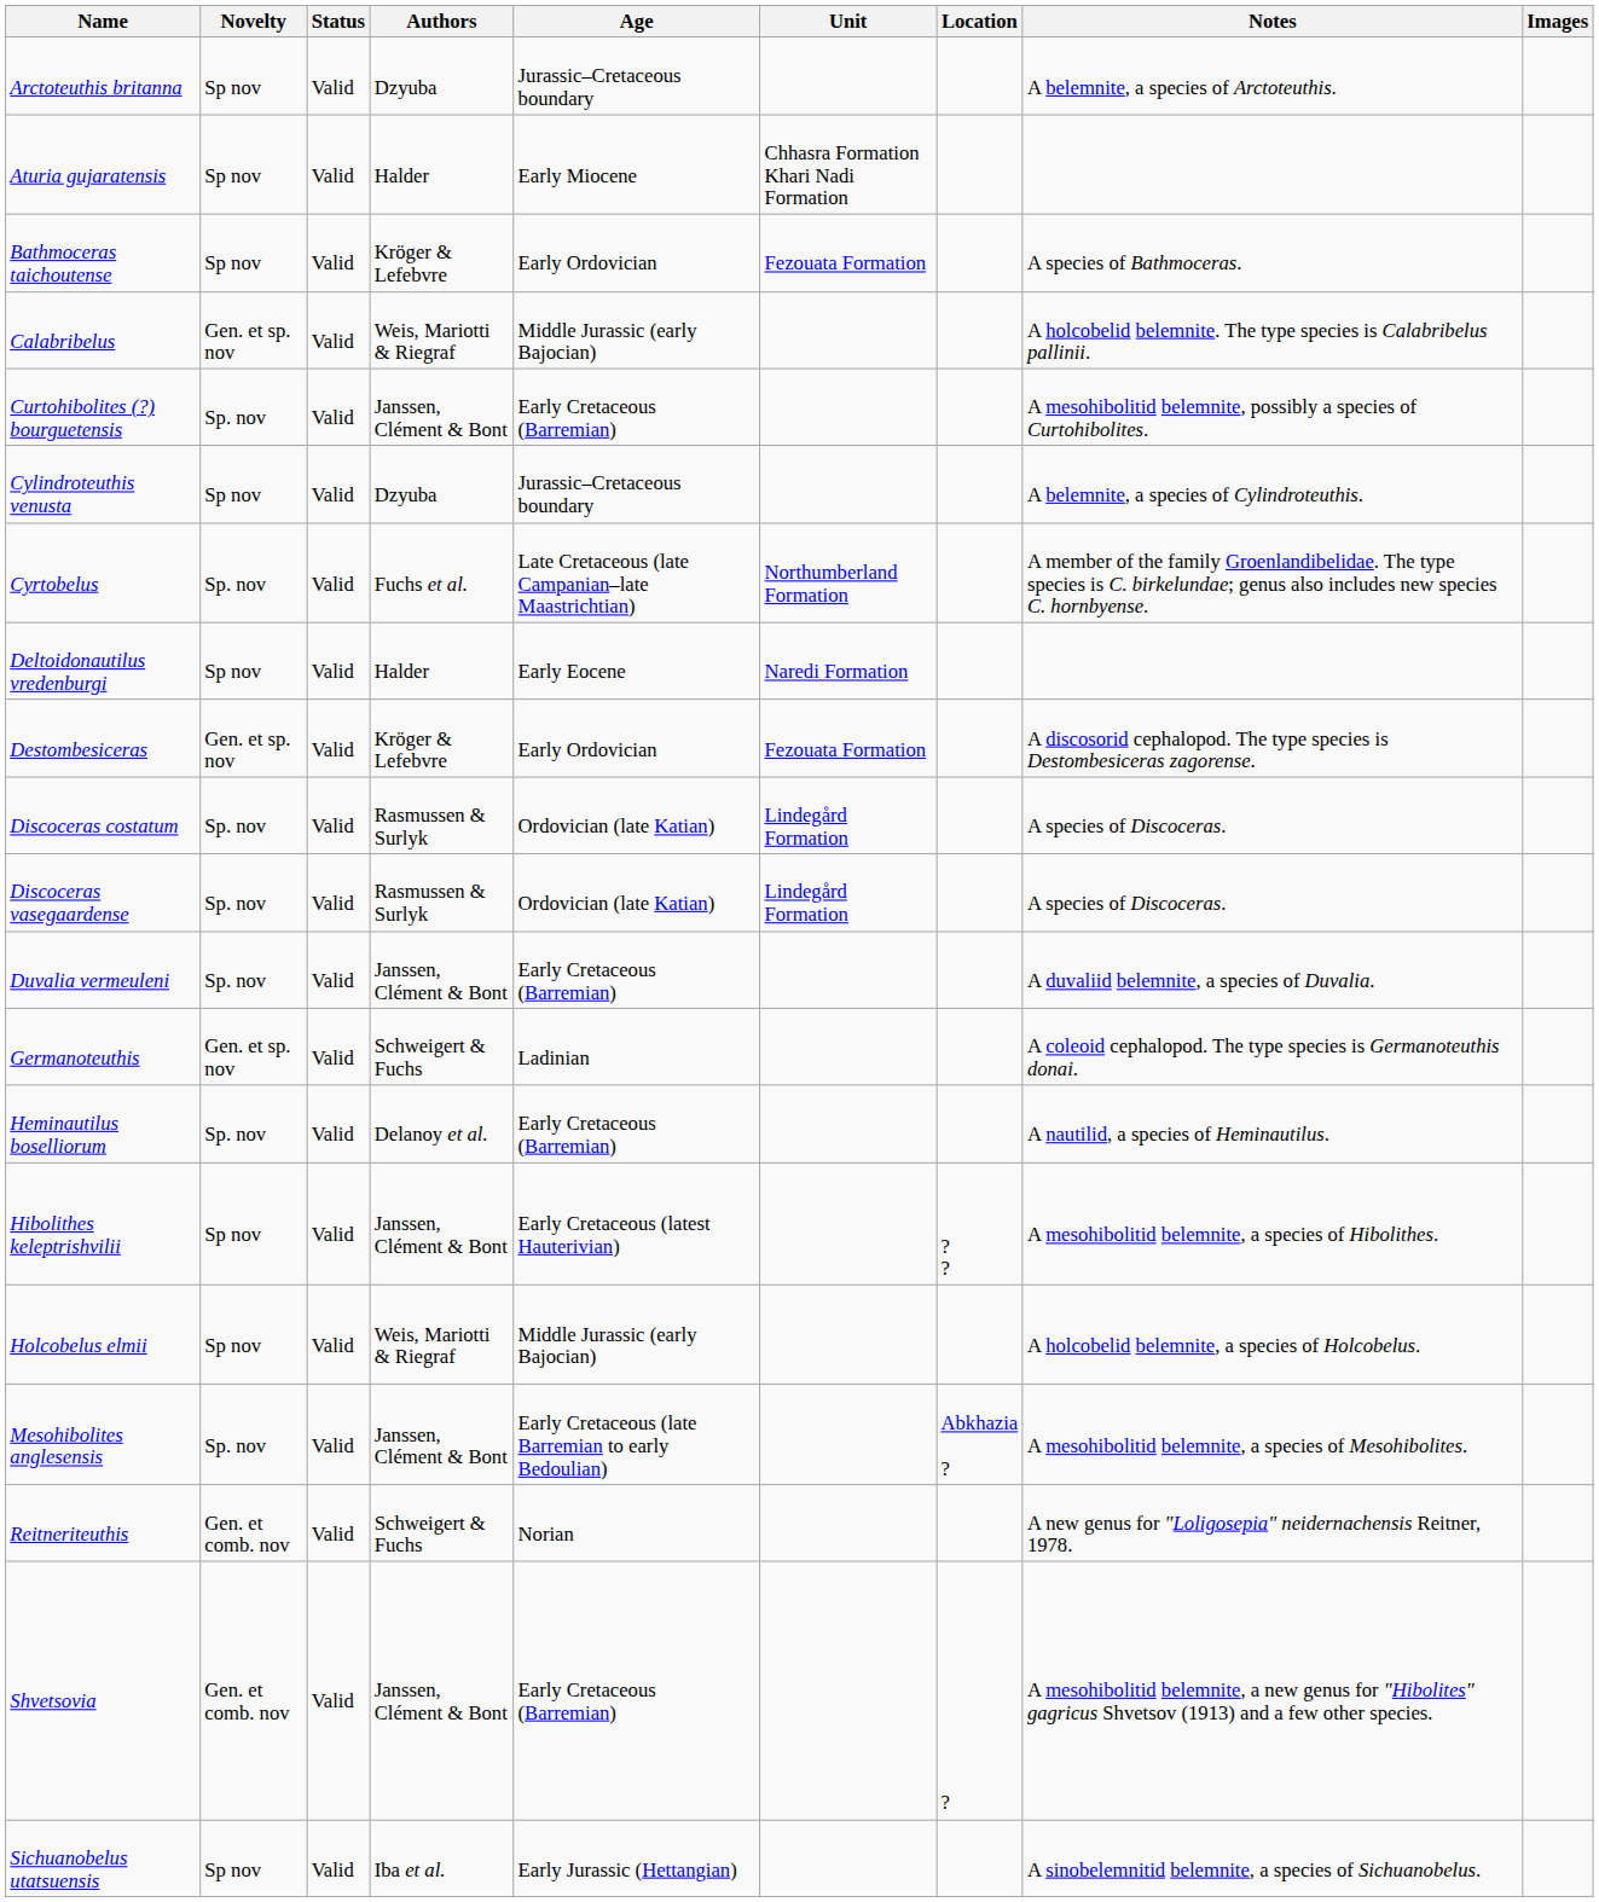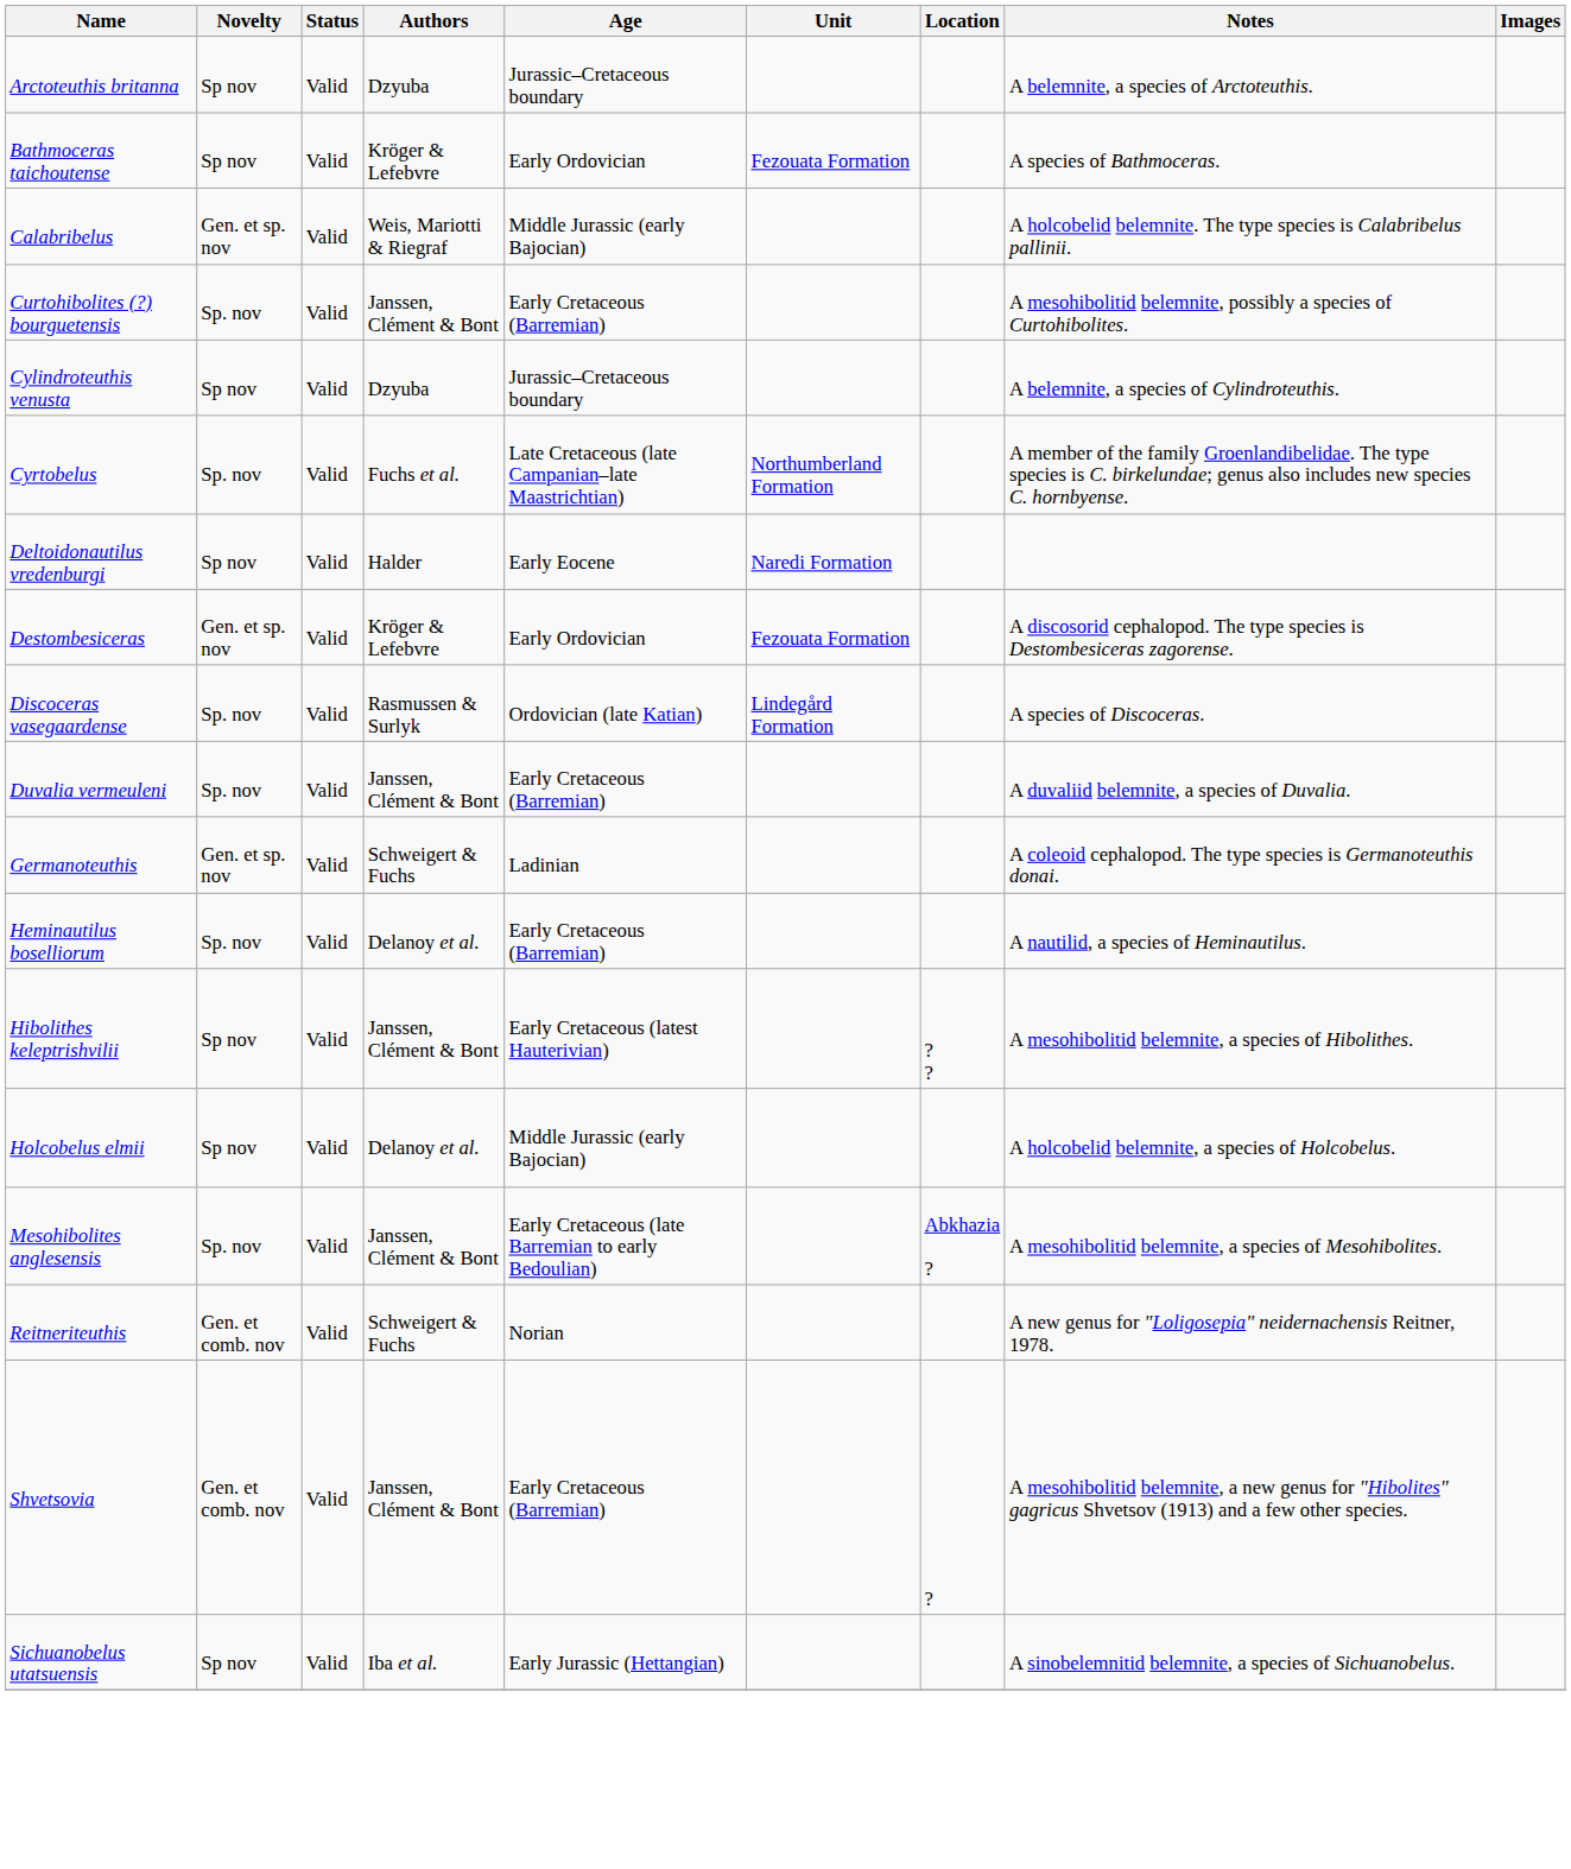- row: Aturia gujaratensis | Sp nov | Valid | Halder | Early Miocene | Chhasra Formation Khari Nadi Formation
- row: Discoceras costatum | Sp. nov | Valid | Rasmussen & Surlyk | Ordovician (late Katian) | Lindegård Formation | A species of Discoceras.
Holcobelus elmii | Authors: Weis, Mariotti & Riegraf -> Delanoy et al.
